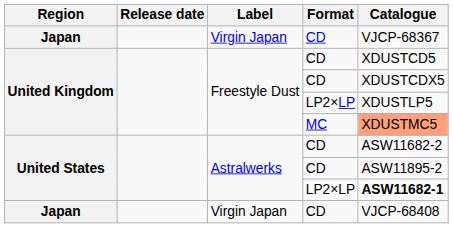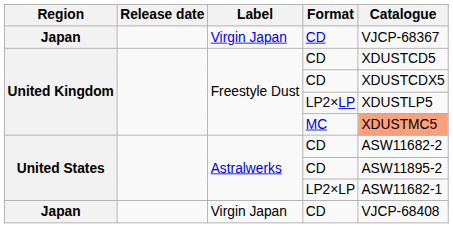United States / LP2×LP | Catalogue: bold -> normal
